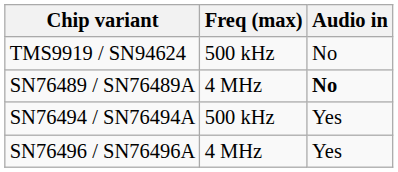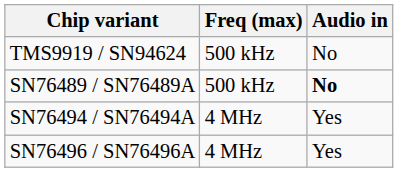SN76489 / SN76489A | Freq (max): 4 MHz -> 500 kHz
SN76494 / SN76494A | Freq (max): 500 kHz -> 4 MHz
